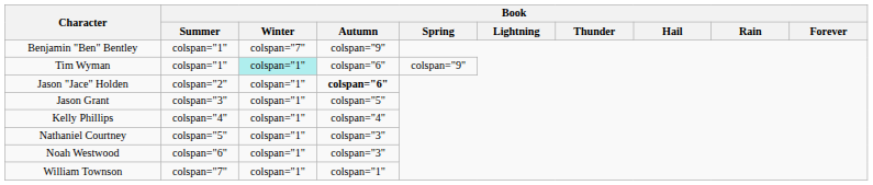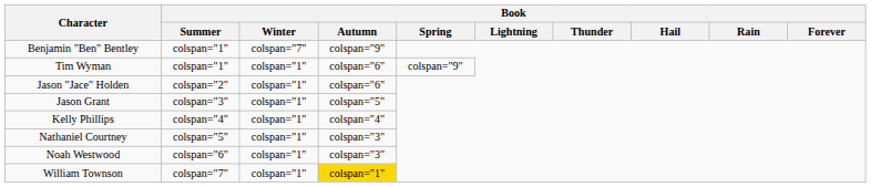Tim Wyman | Book / Winter: paleturquoise background -> no background
Jason "Jace" Holden | Book / Autumn: bold -> normal
William Townson | Book / Autumn: no background -> gold background
